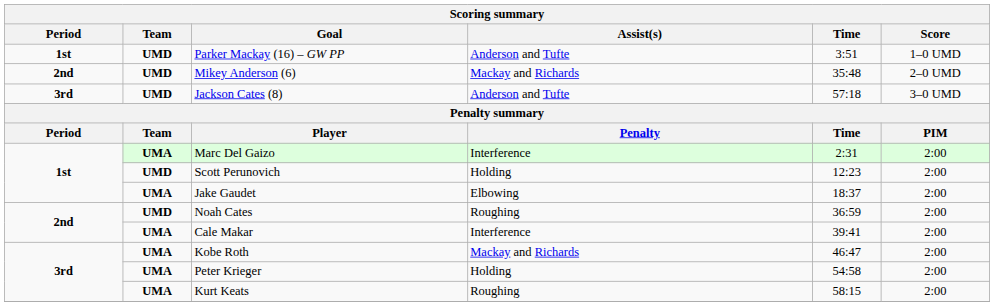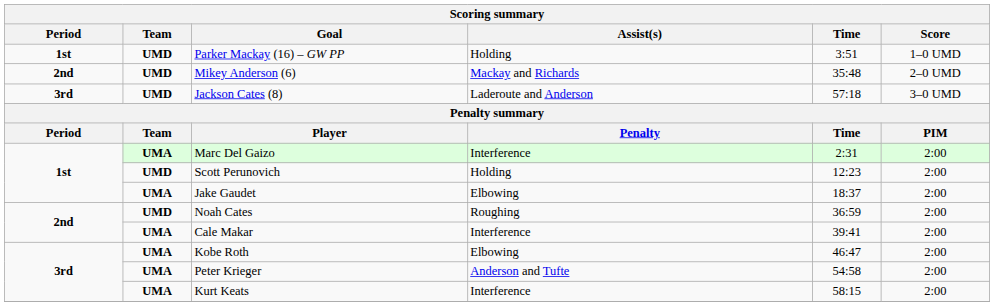Parker Mackay (16) – GW PP | Assist(s): Anderson and Tufte -> Holding
Jackson Cates (8) | Assist(s): Anderson and Tufte -> Laderoute and Anderson
Kobe Roth | Assist(s): Mackay and Richards -> Elbowing
Peter Krieger | Assist(s): Holding -> Anderson and Tufte
Kurt Keats | Assist(s): Roughing -> Interference
